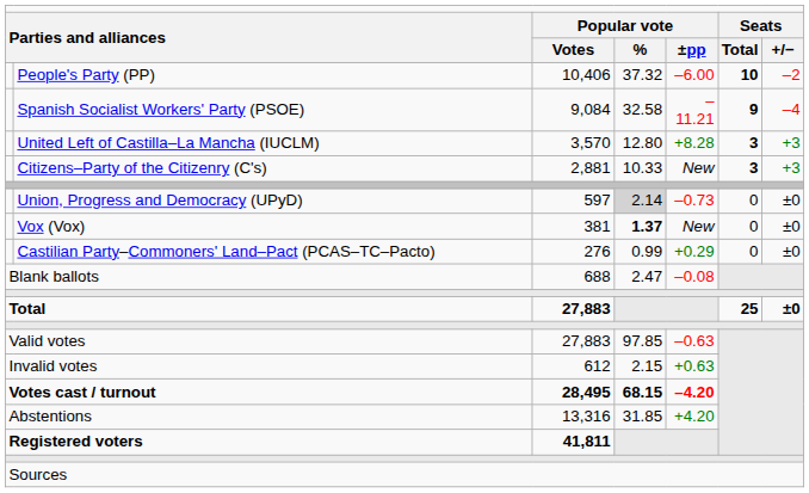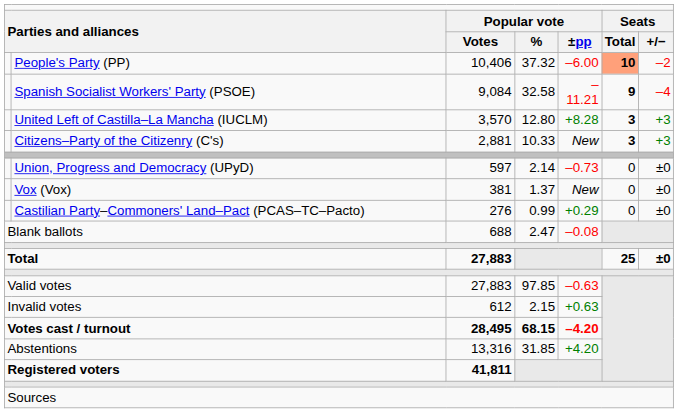People's Party (PP) | column 6: no background -> lightsalmon background
Union, Progress and Democracy (UPyD) | column 4: lightgrey background -> no background
Vox (Vox) | column 4: bold -> normal
